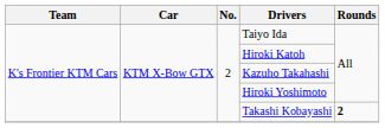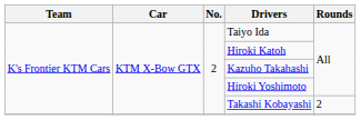Takashi Kobayashi | Rounds: bold -> normal
